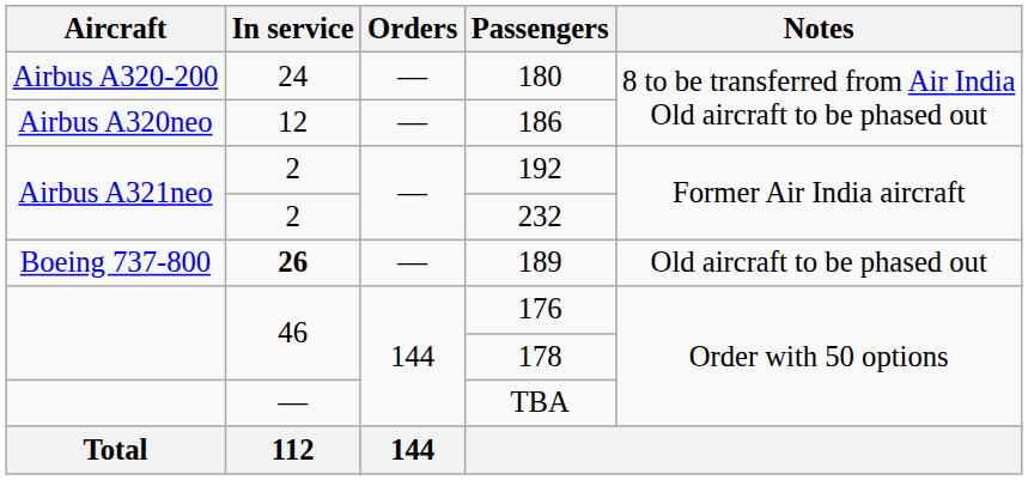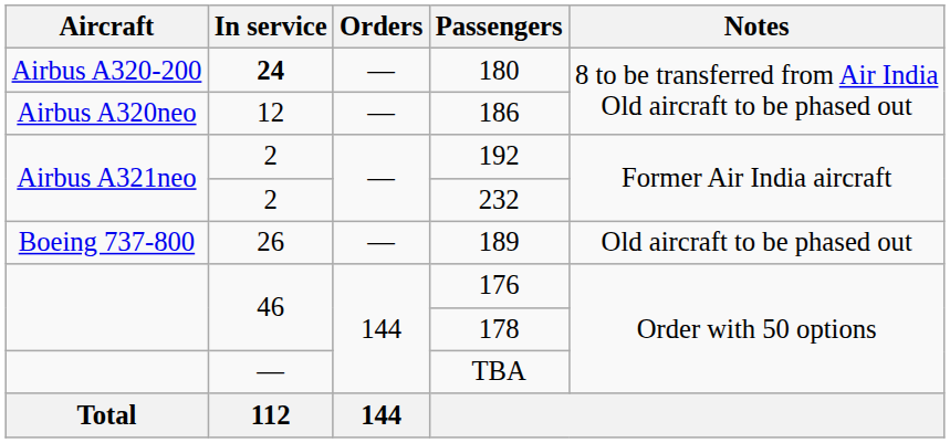180 | In service: normal -> bold
189 | In service: bold -> normal
